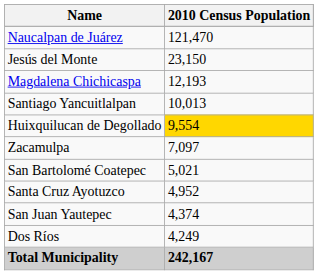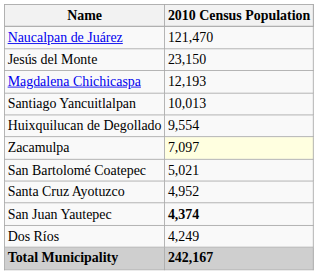Huixquilucan de Degollado | 2010 Census Population: gold background -> no background
Zacamulpa | 2010 Census Population: no background -> lightyellow background
San Juan Yautepec | 2010 Census Population: normal -> bold
